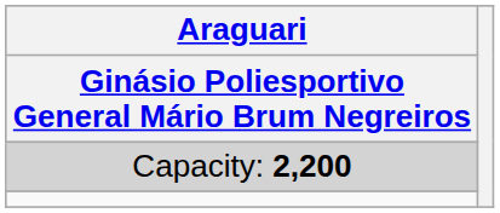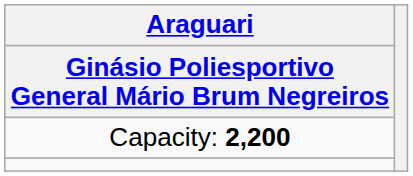Capacity: 2,200 | column 1: lightgrey background -> no background
